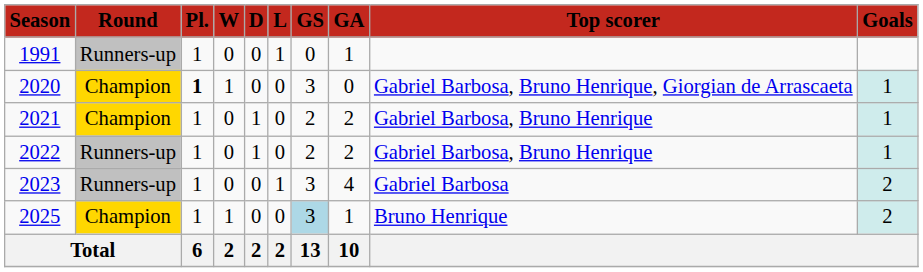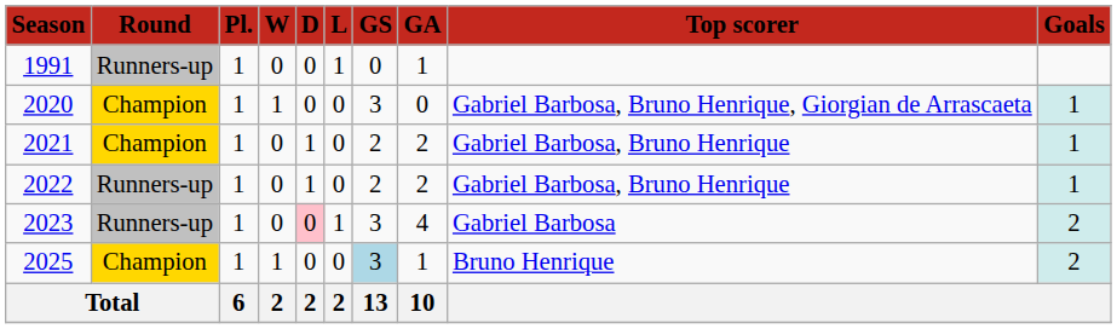2020 | column 3: bold -> normal
2023 | column 5: no background -> pink background
